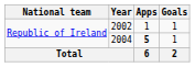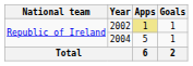2002 | Apps: no background -> khaki background
2004 | Apps: bold -> normal
